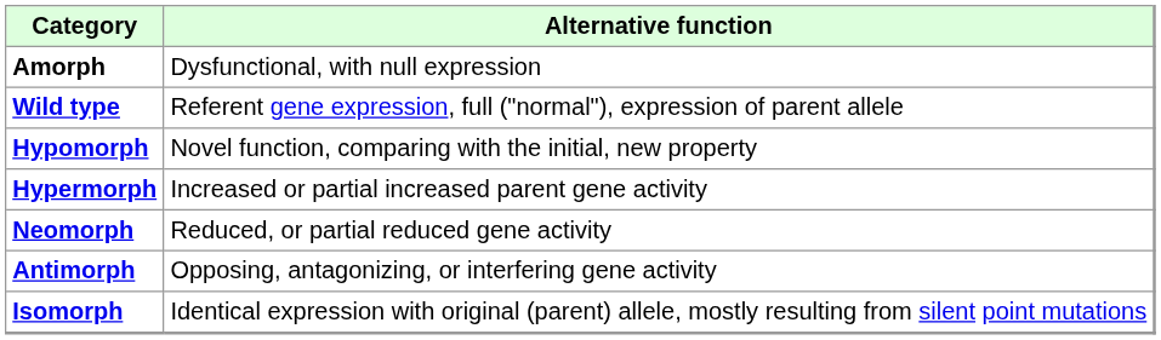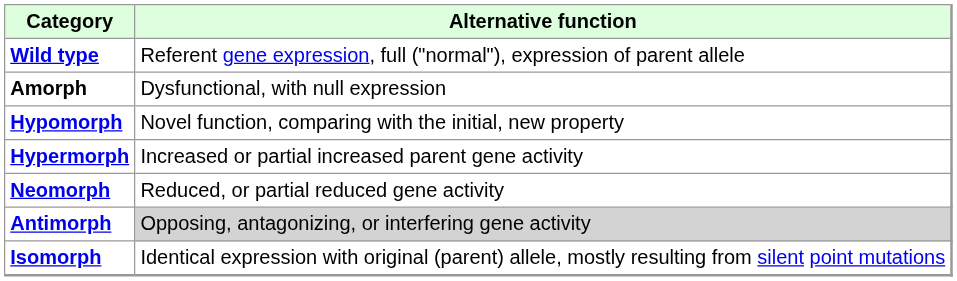rows swapped: Wild type <-> Amorph
Antimorph | Alternative function: no background -> lightgrey background
